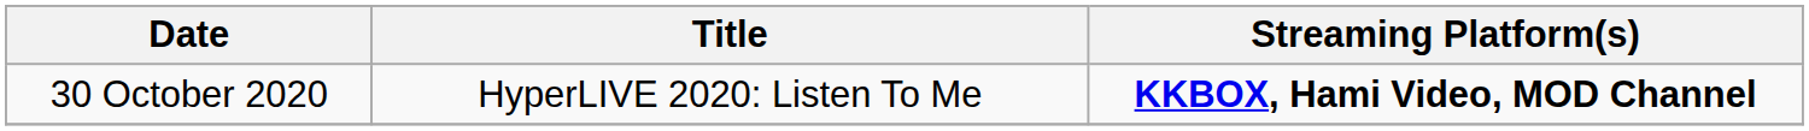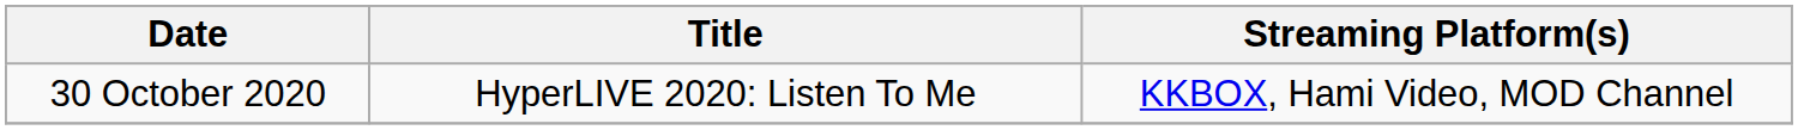30 October 2020 | Streaming Platform(s): bold -> normal
